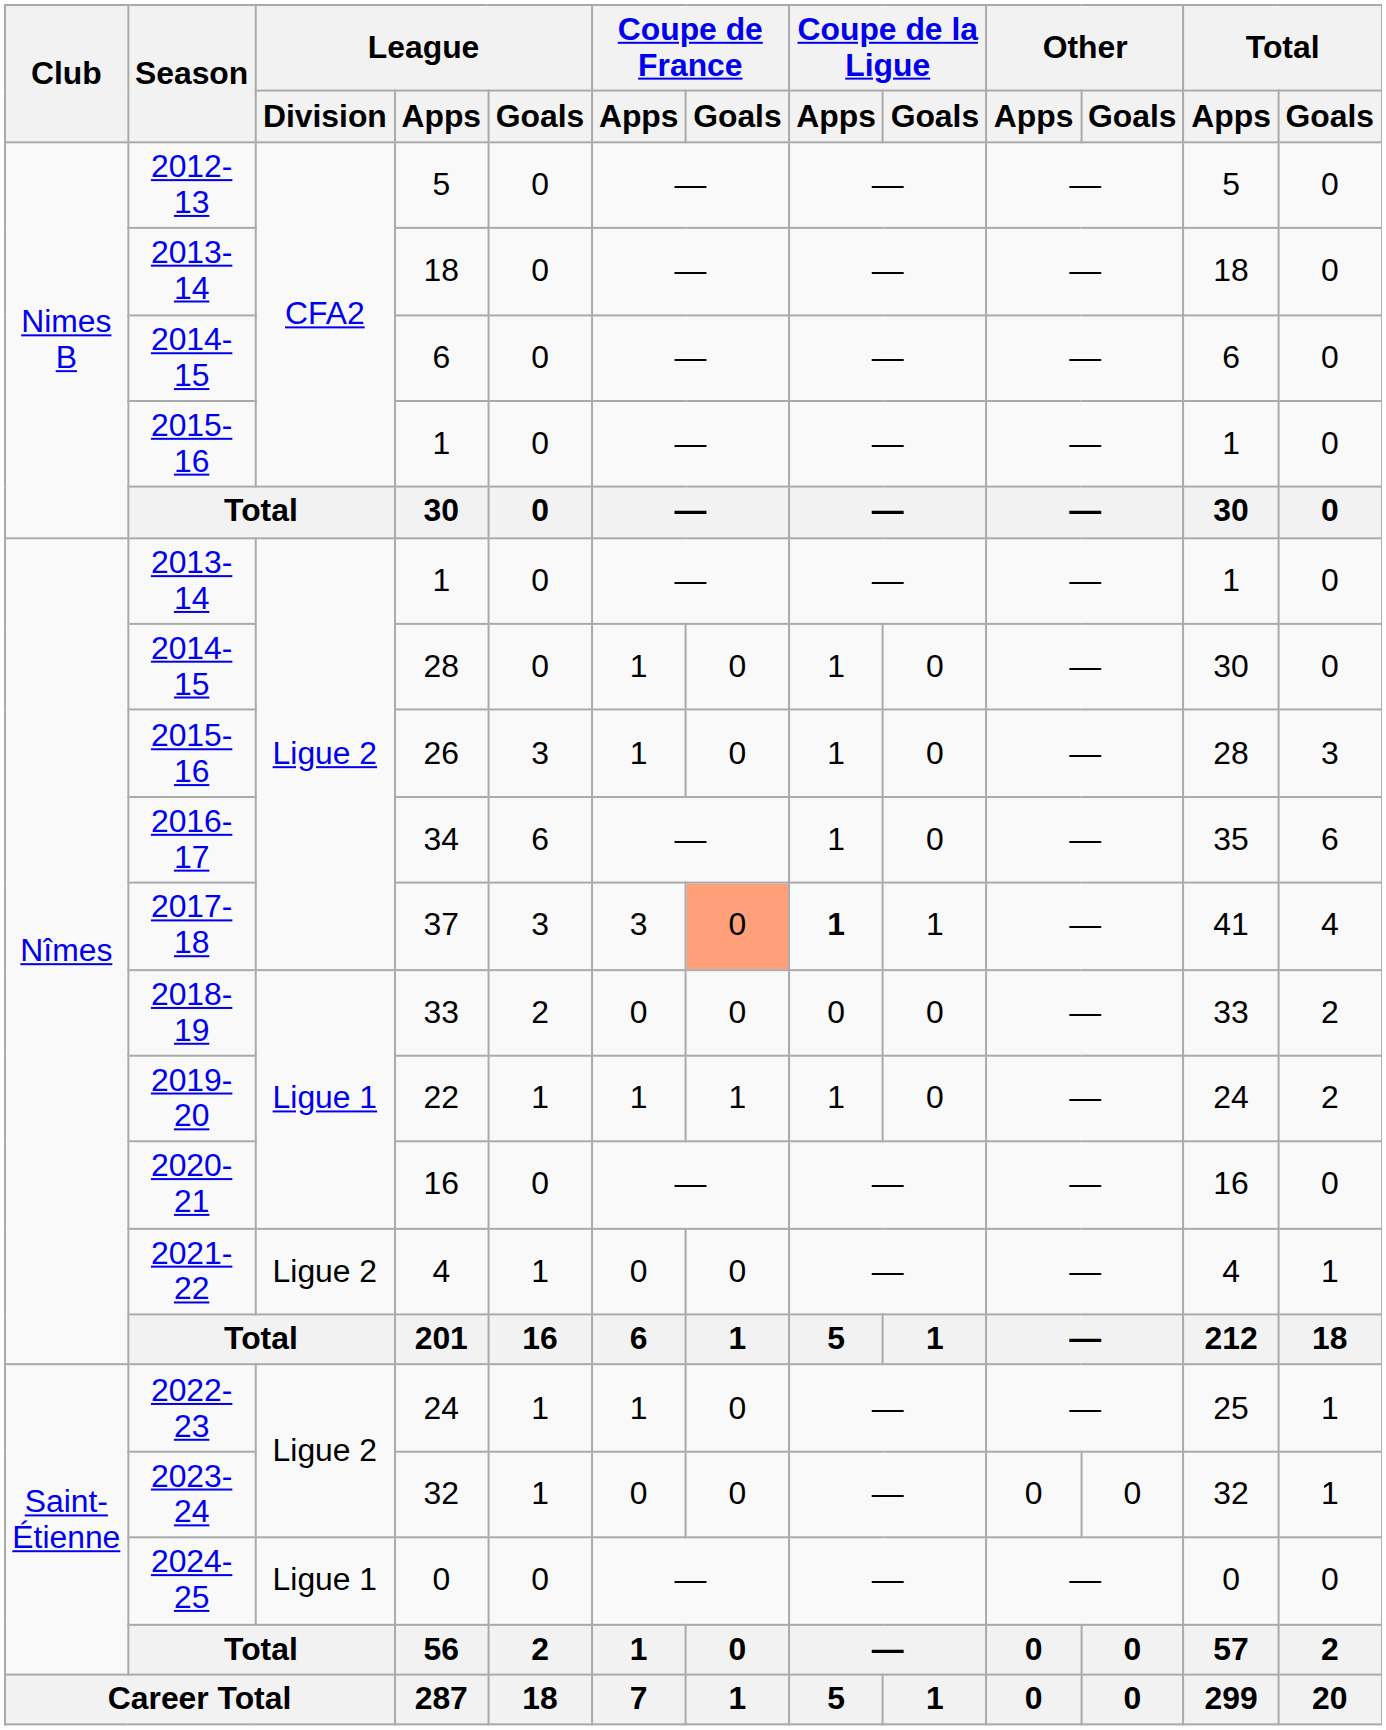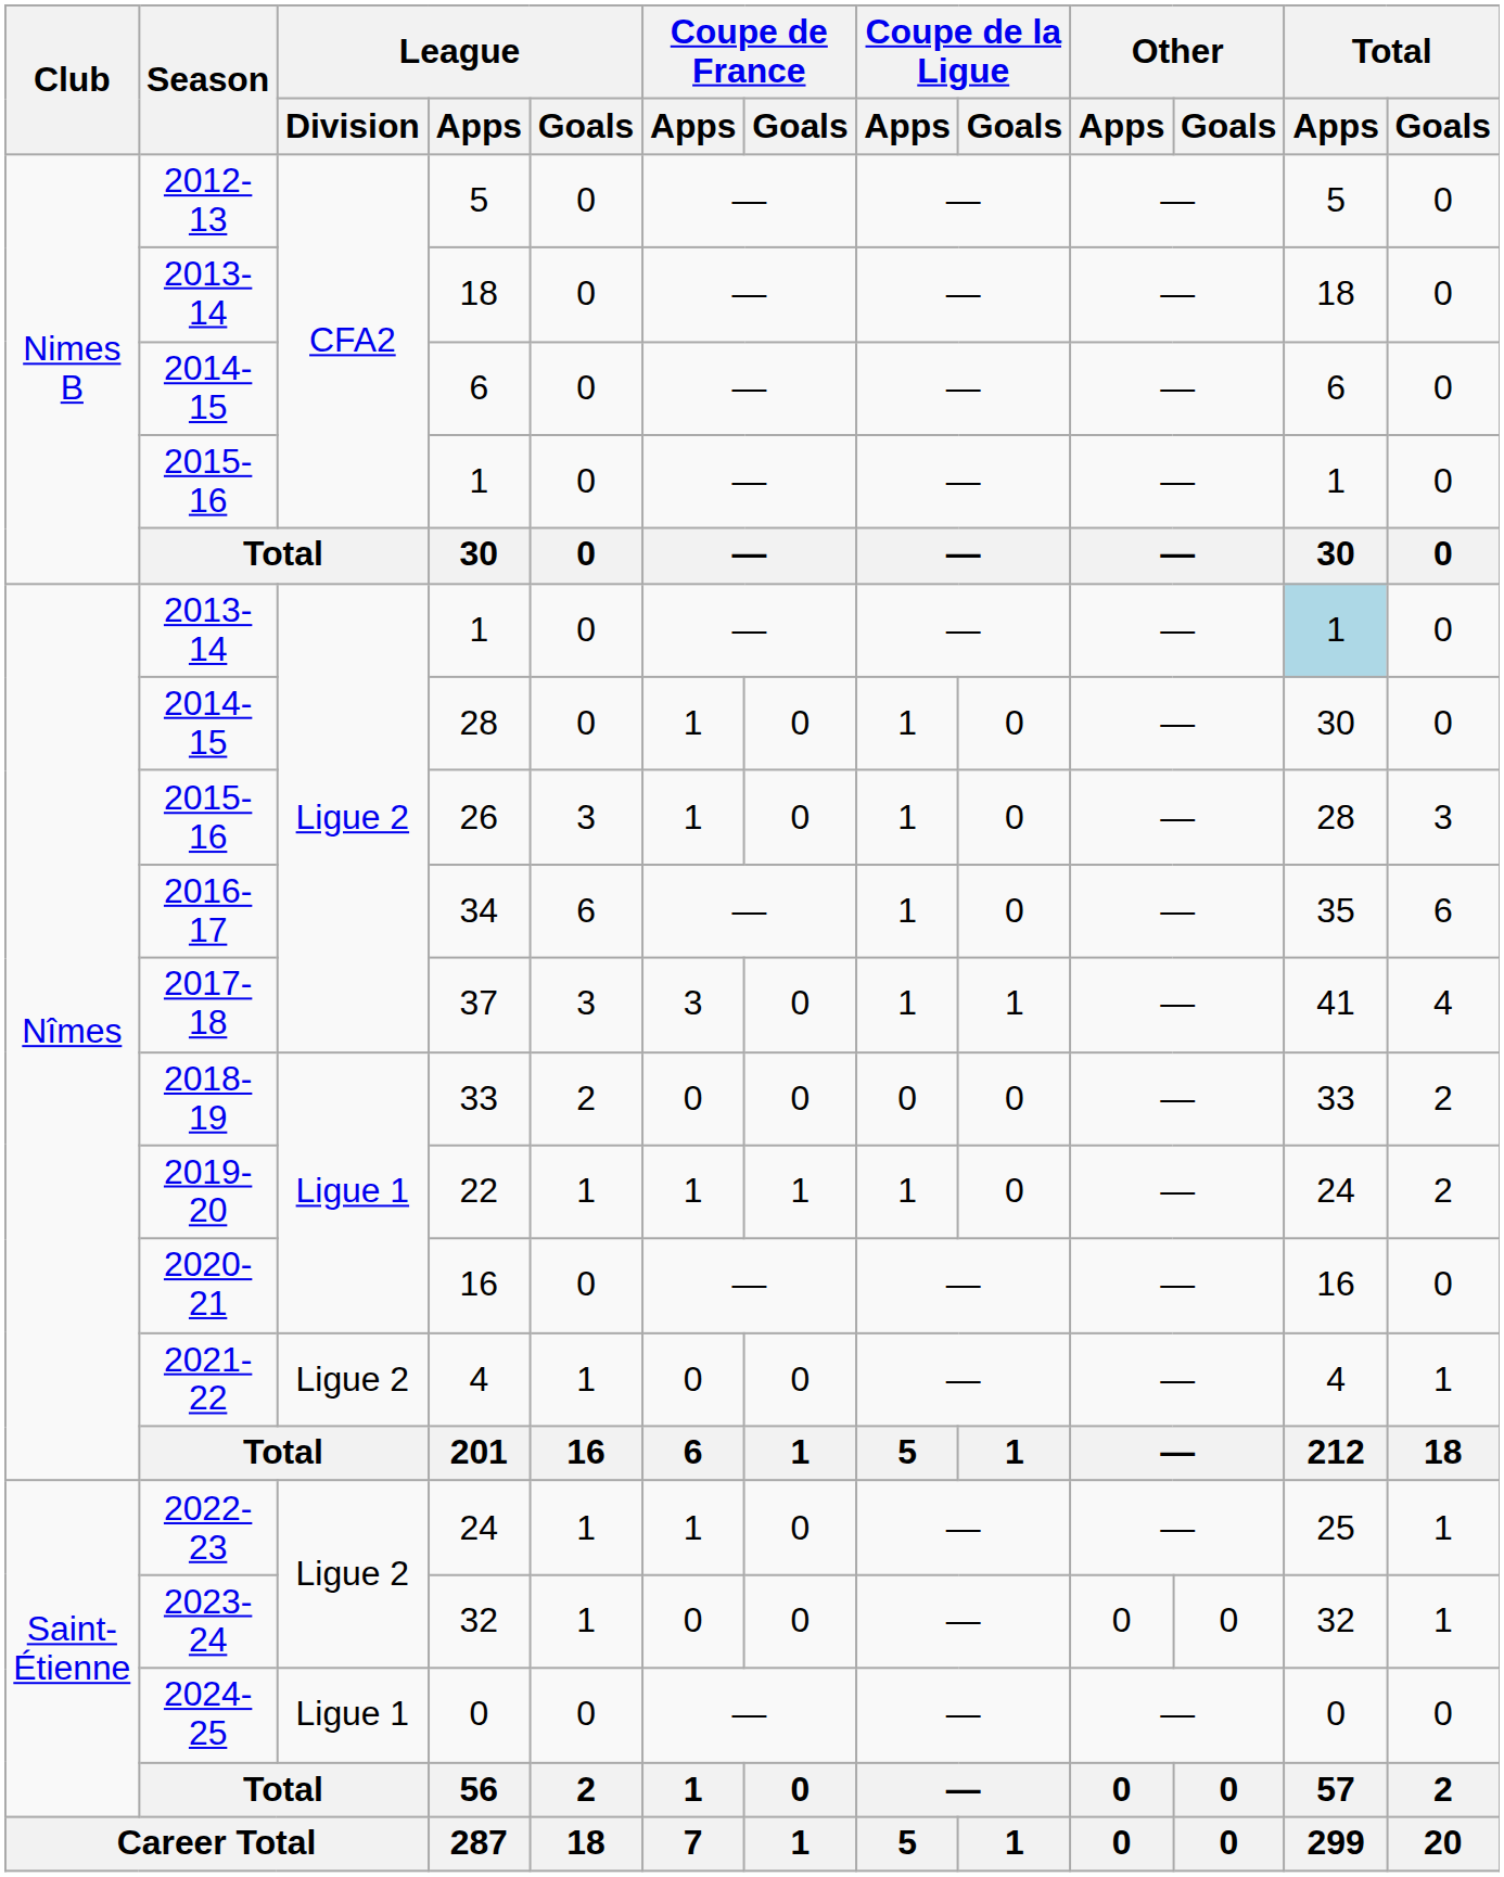2013-14 / 1 | Total / Apps: no background -> lightblue background
37 | Coupe de France / Goals: lightsalmon background -> no background
37 | Coupe de la Ligue / Apps: bold -> normal
